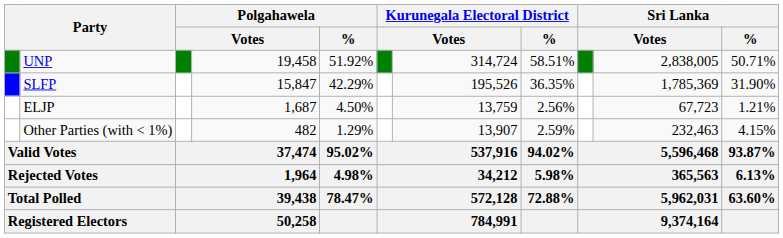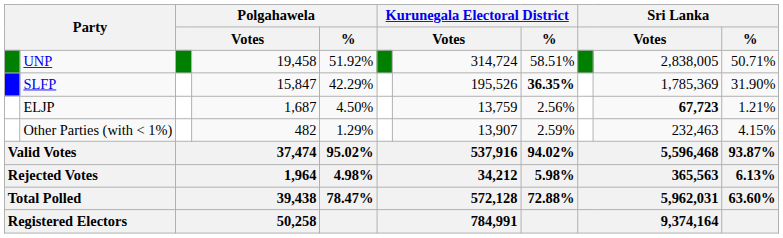SLFP | Kurunegala Electoral District / %: normal -> bold
ELJP | column 10: normal -> bold
